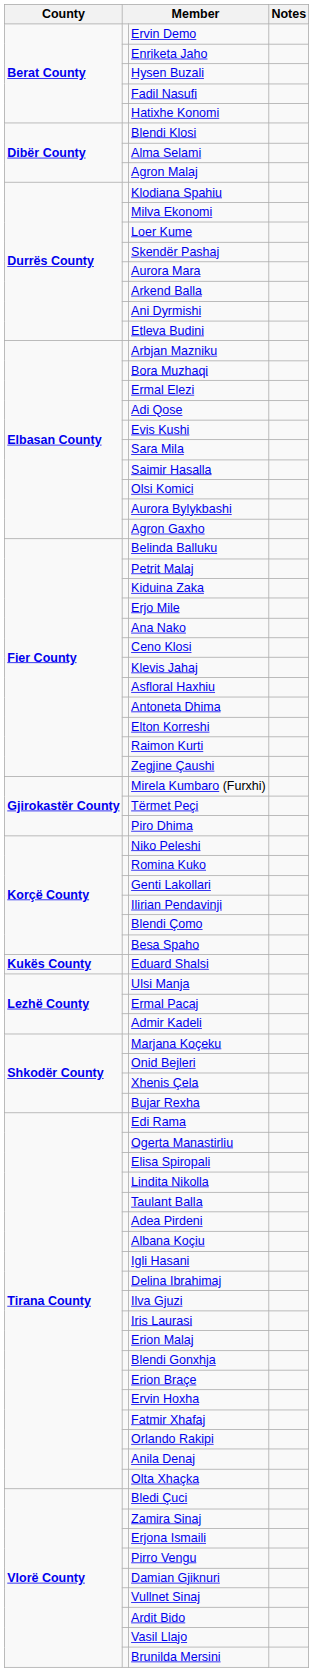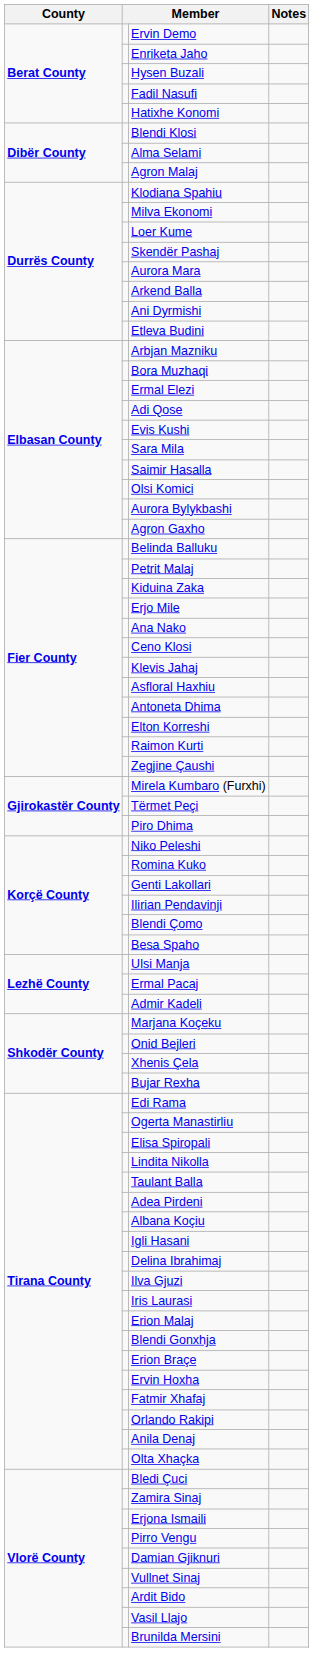- row: Kukës County | Eduard Shalsi
